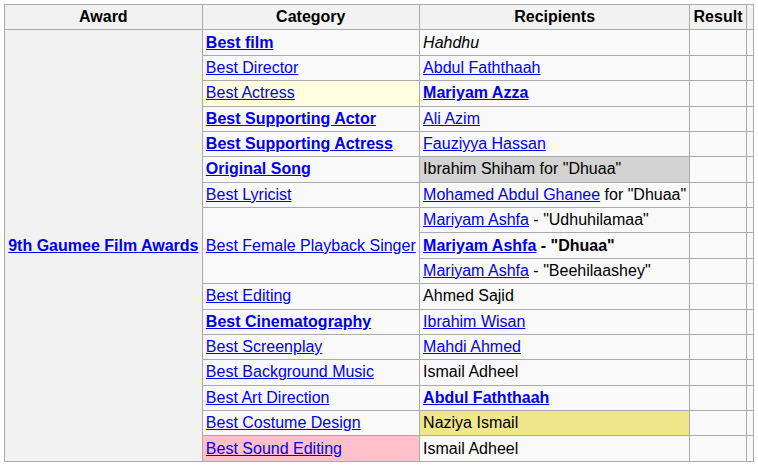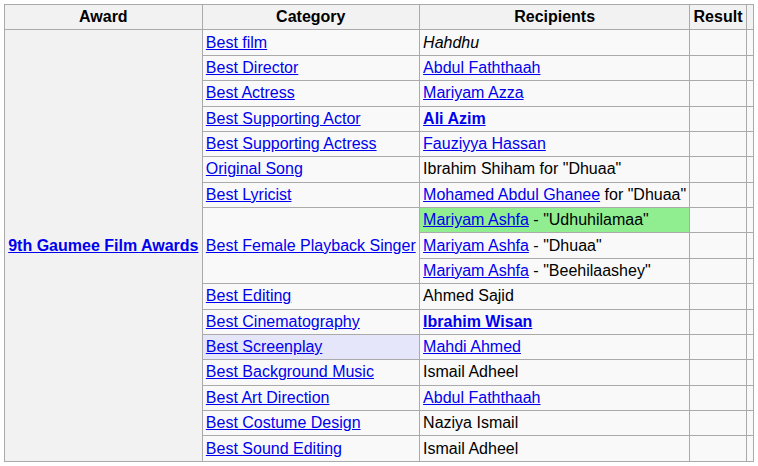Best film | Category: bold -> normal
Best Actress | Category: lightyellow background -> no background
Best Actress | Recipients: bold -> normal
Best Supporting Actor | Category: bold -> normal
Best Supporting Actor | Recipients: normal -> bold
Best Supporting Actress | Category: bold -> normal
Original Song | Category: bold -> normal
Original Song | Recipients: lightgrey background -> no background
Best Female Playback Singer / Mariyam Ashfa - "Udhuhilamaa" | Recipients: no background -> lightgreen background
Best Female Playback Singer / Mariyam Ashfa - "Dhuaa" | Recipients: bold -> normal
Best Cinematography | Category: bold -> normal
Best Cinematography | Recipients: normal -> bold
Best Screenplay | Category: no background -> lavender background
Best Art Direction | Recipients: bold -> normal
Best Costume Design | Recipients: khaki background -> no background
Best Sound Editing | Category: pink background -> no background
